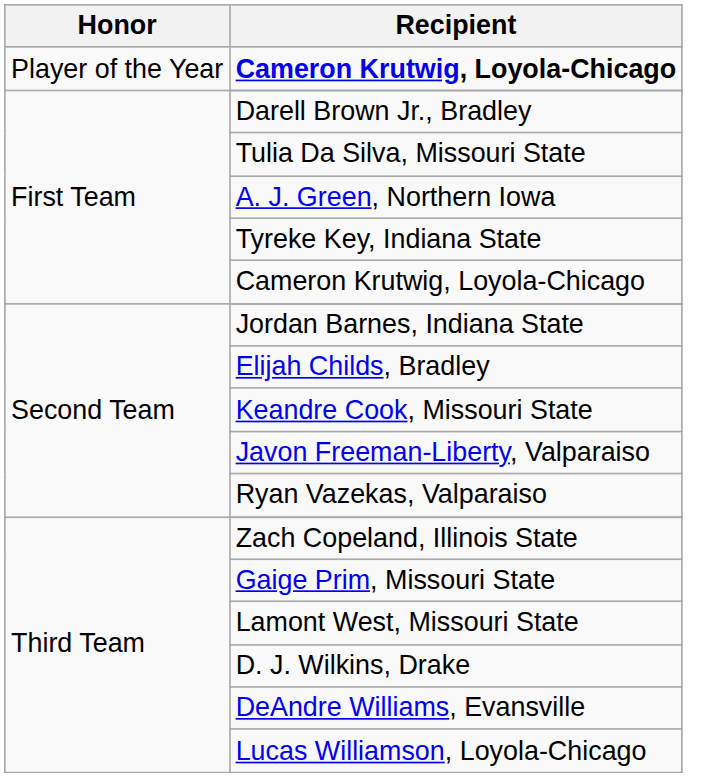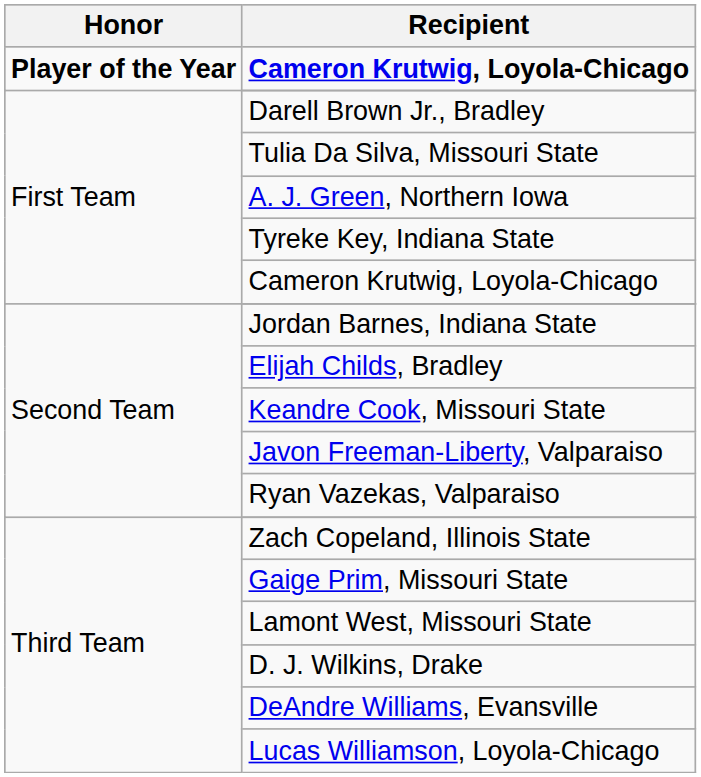row 2 | Honor: normal -> bold
